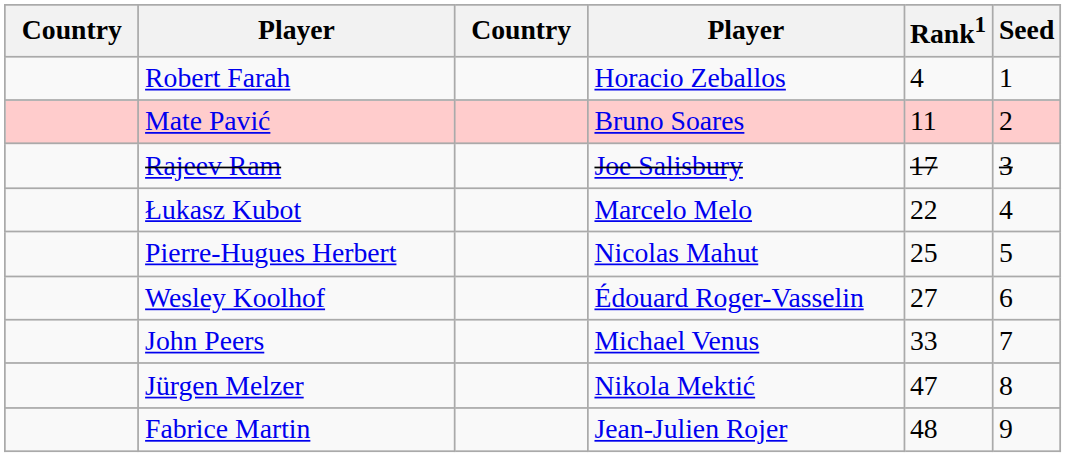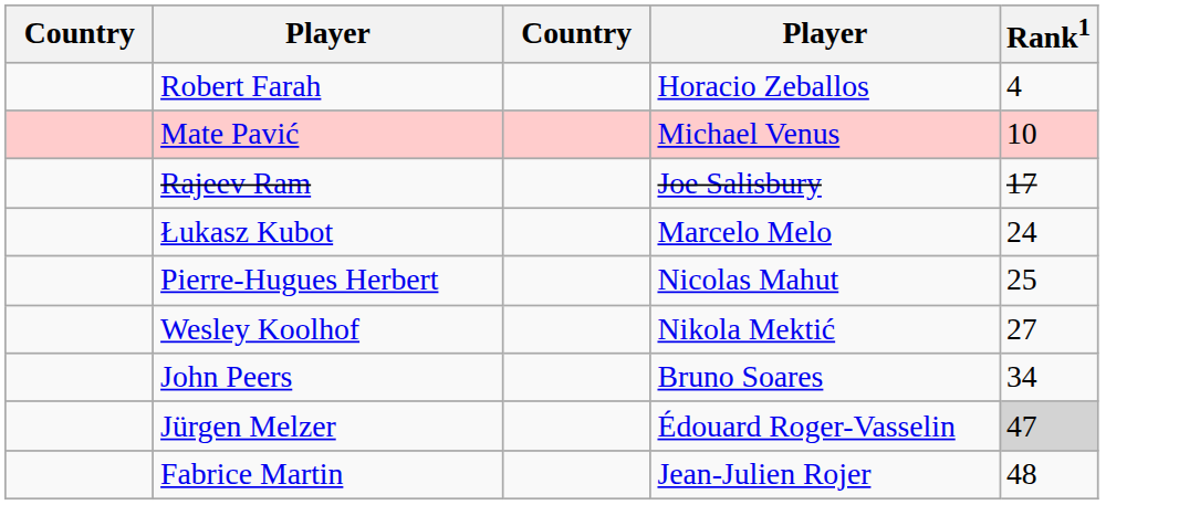- column: Seed | 1 | 2 | 3 | 4 | 5 | 6 | 7 | 8 | 9
Mate Pavić | column 4: Bruno Soares -> Michael Venus
Mate Pavić | Rank1: 11 -> 10
Łukasz Kubot | Rank1: 22 -> 24
Wesley Koolhof | column 4: Édouard Roger-Vasselin -> Nikola Mektić
John Peers | column 4: Michael Venus -> Bruno Soares
John Peers | Rank1: 33 -> 34
Jürgen Melzer | column 4: Nikola Mektić -> Édouard Roger-Vasselin
Jürgen Melzer | Rank1: no background -> lightgrey background
